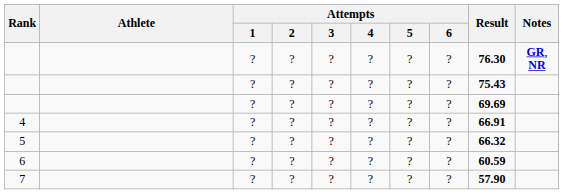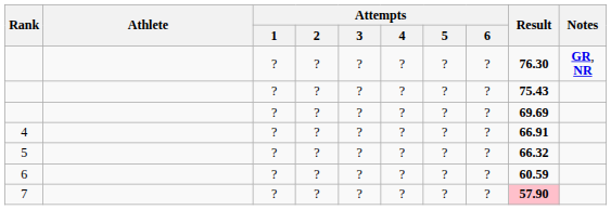7 | Result: no background -> pink background
